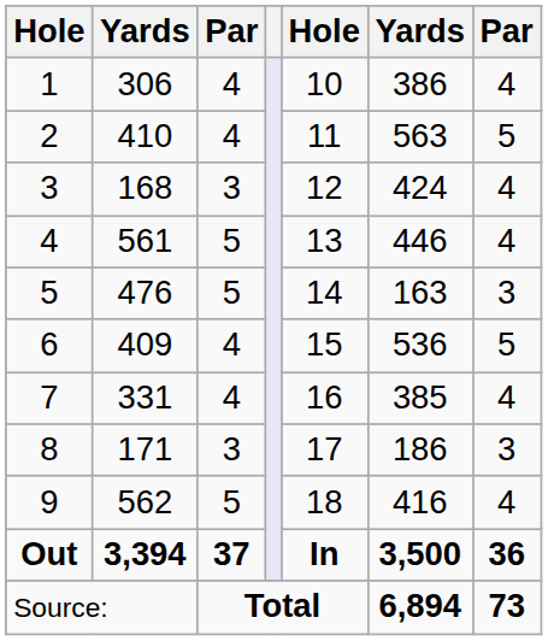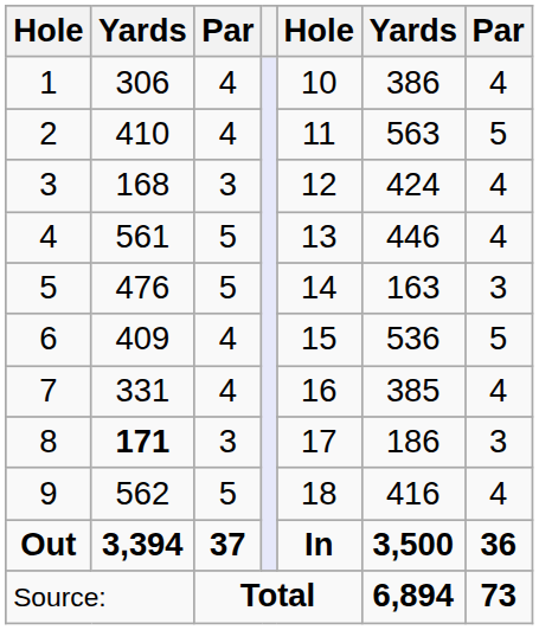8 | column 2: normal -> bold
